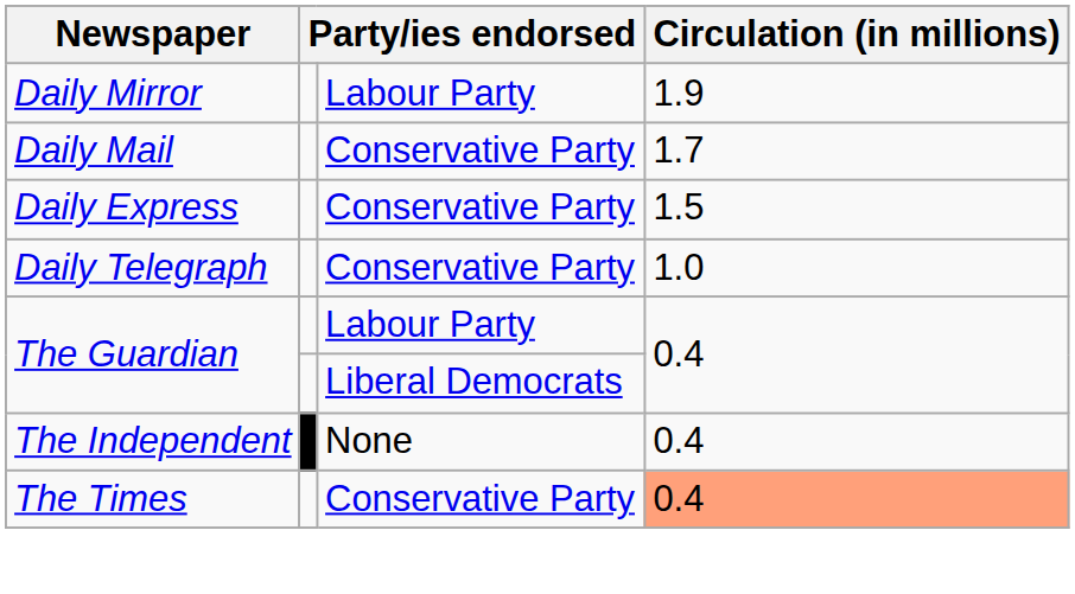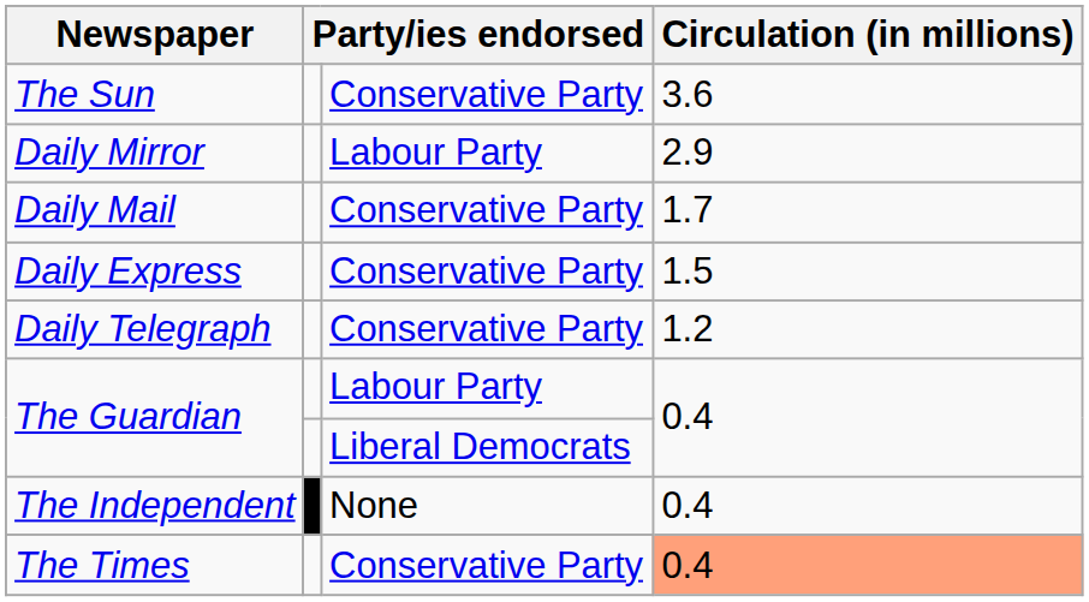+ row: The Sun | Conservative Party | 3.6
Daily Mirror | Circulation (in millions): 1.9 -> 2.9
Daily Telegraph | Circulation (in millions): 1.0 -> 1.2
